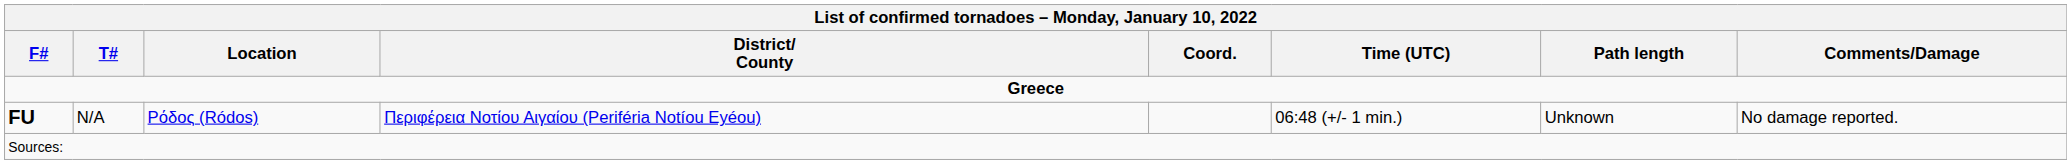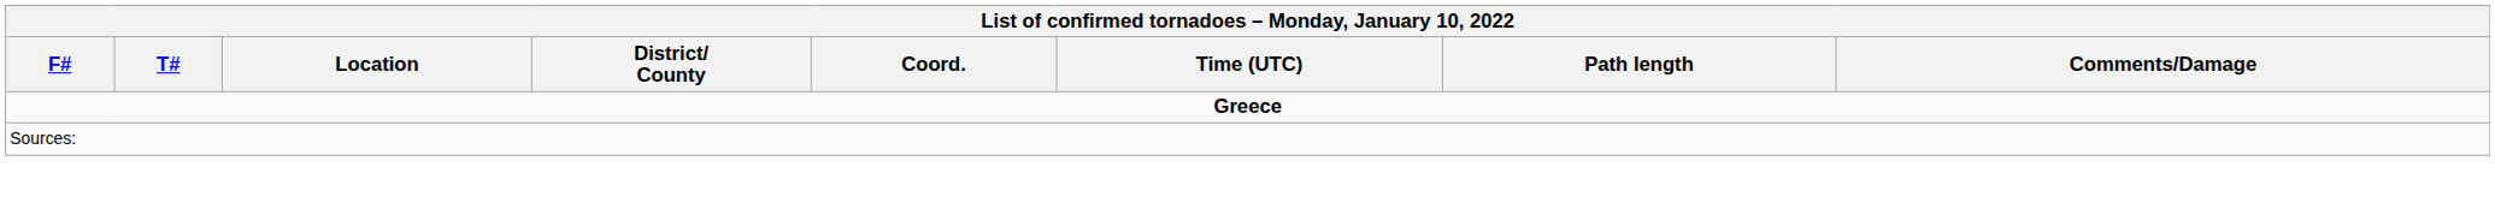- row: FU | N/A | Ρόδος (Ródos) | Περιφέρεια Νοτίου Αιγαίου (Periféria Notíou Eyéou) | 06:48 (+/- 1 min.) | Unknown | No damage reported.
